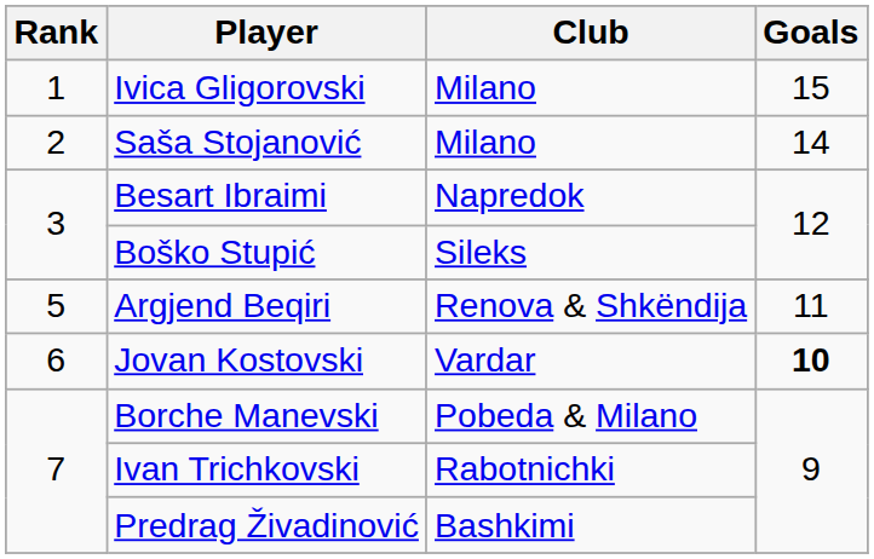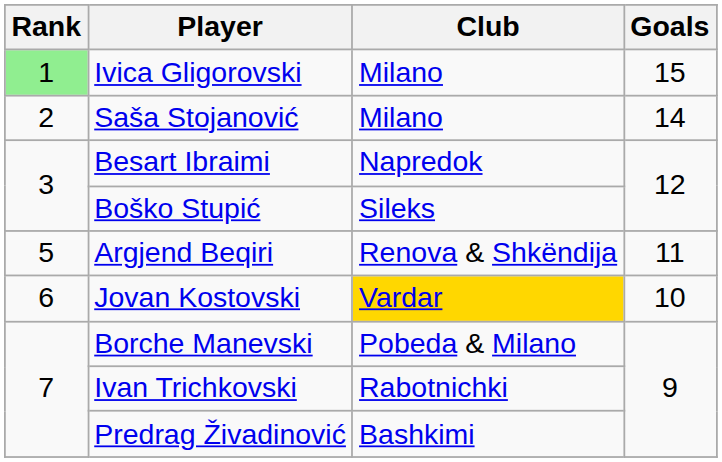Ivica Gligorovski | Rank: no background -> lightgreen background
Jovan Kostovski | Club: no background -> gold background
Jovan Kostovski | Goals: bold -> normal
